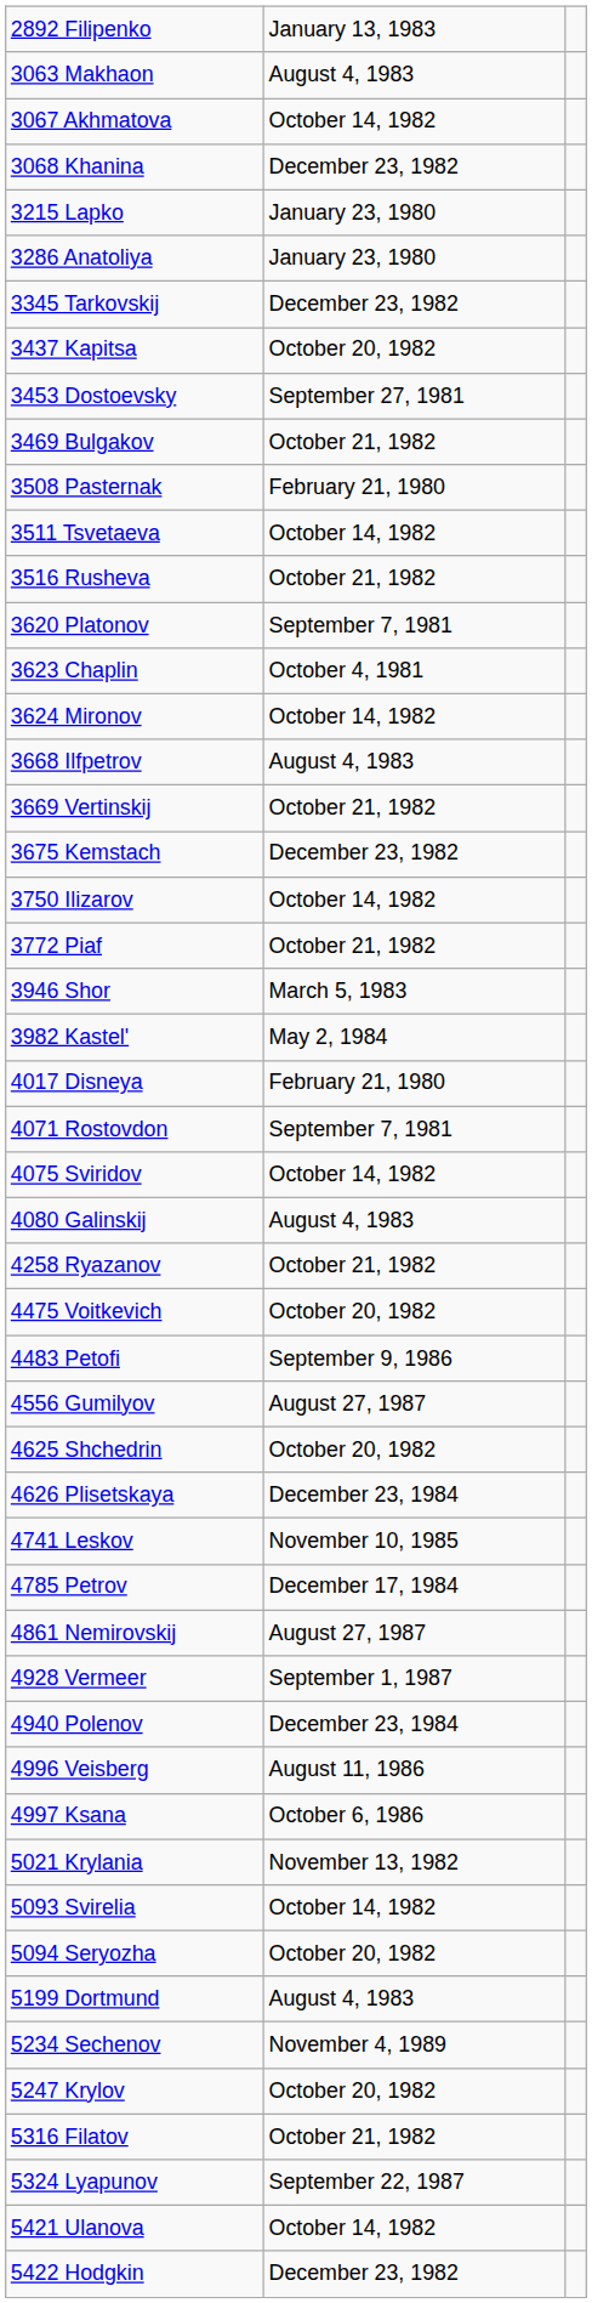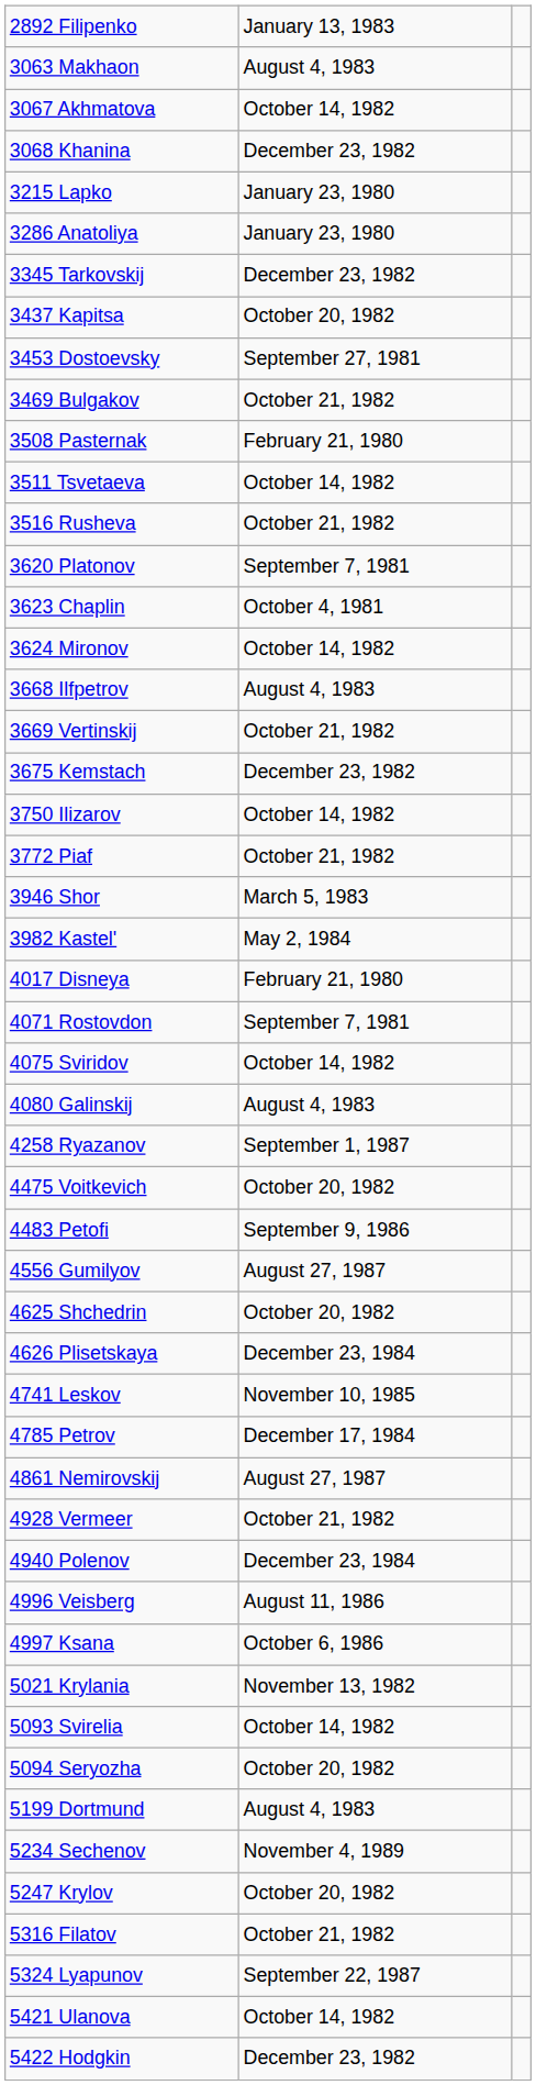4258 Ryazanov | column 2: October 21, 1982 -> September 1, 1987
4928 Vermeer | column 2: September 1, 1987 -> October 21, 1982
